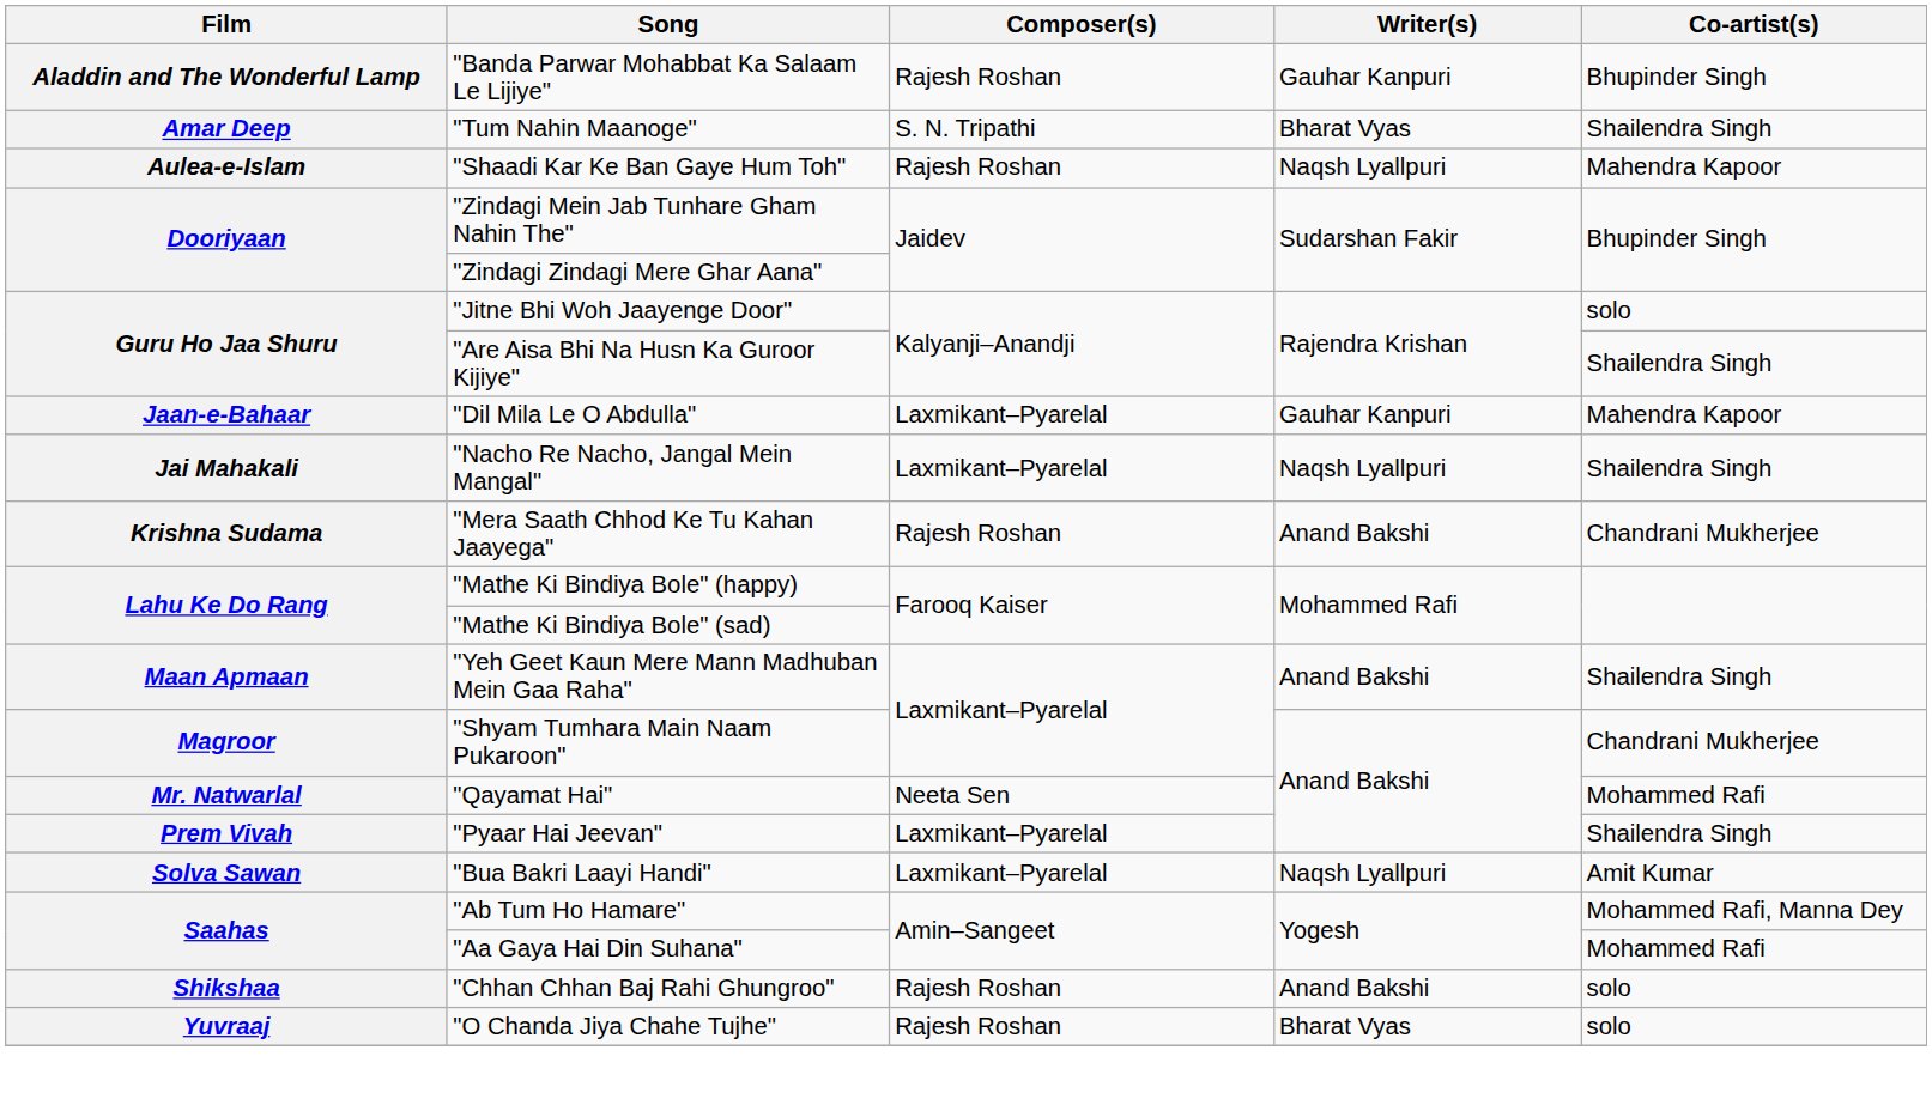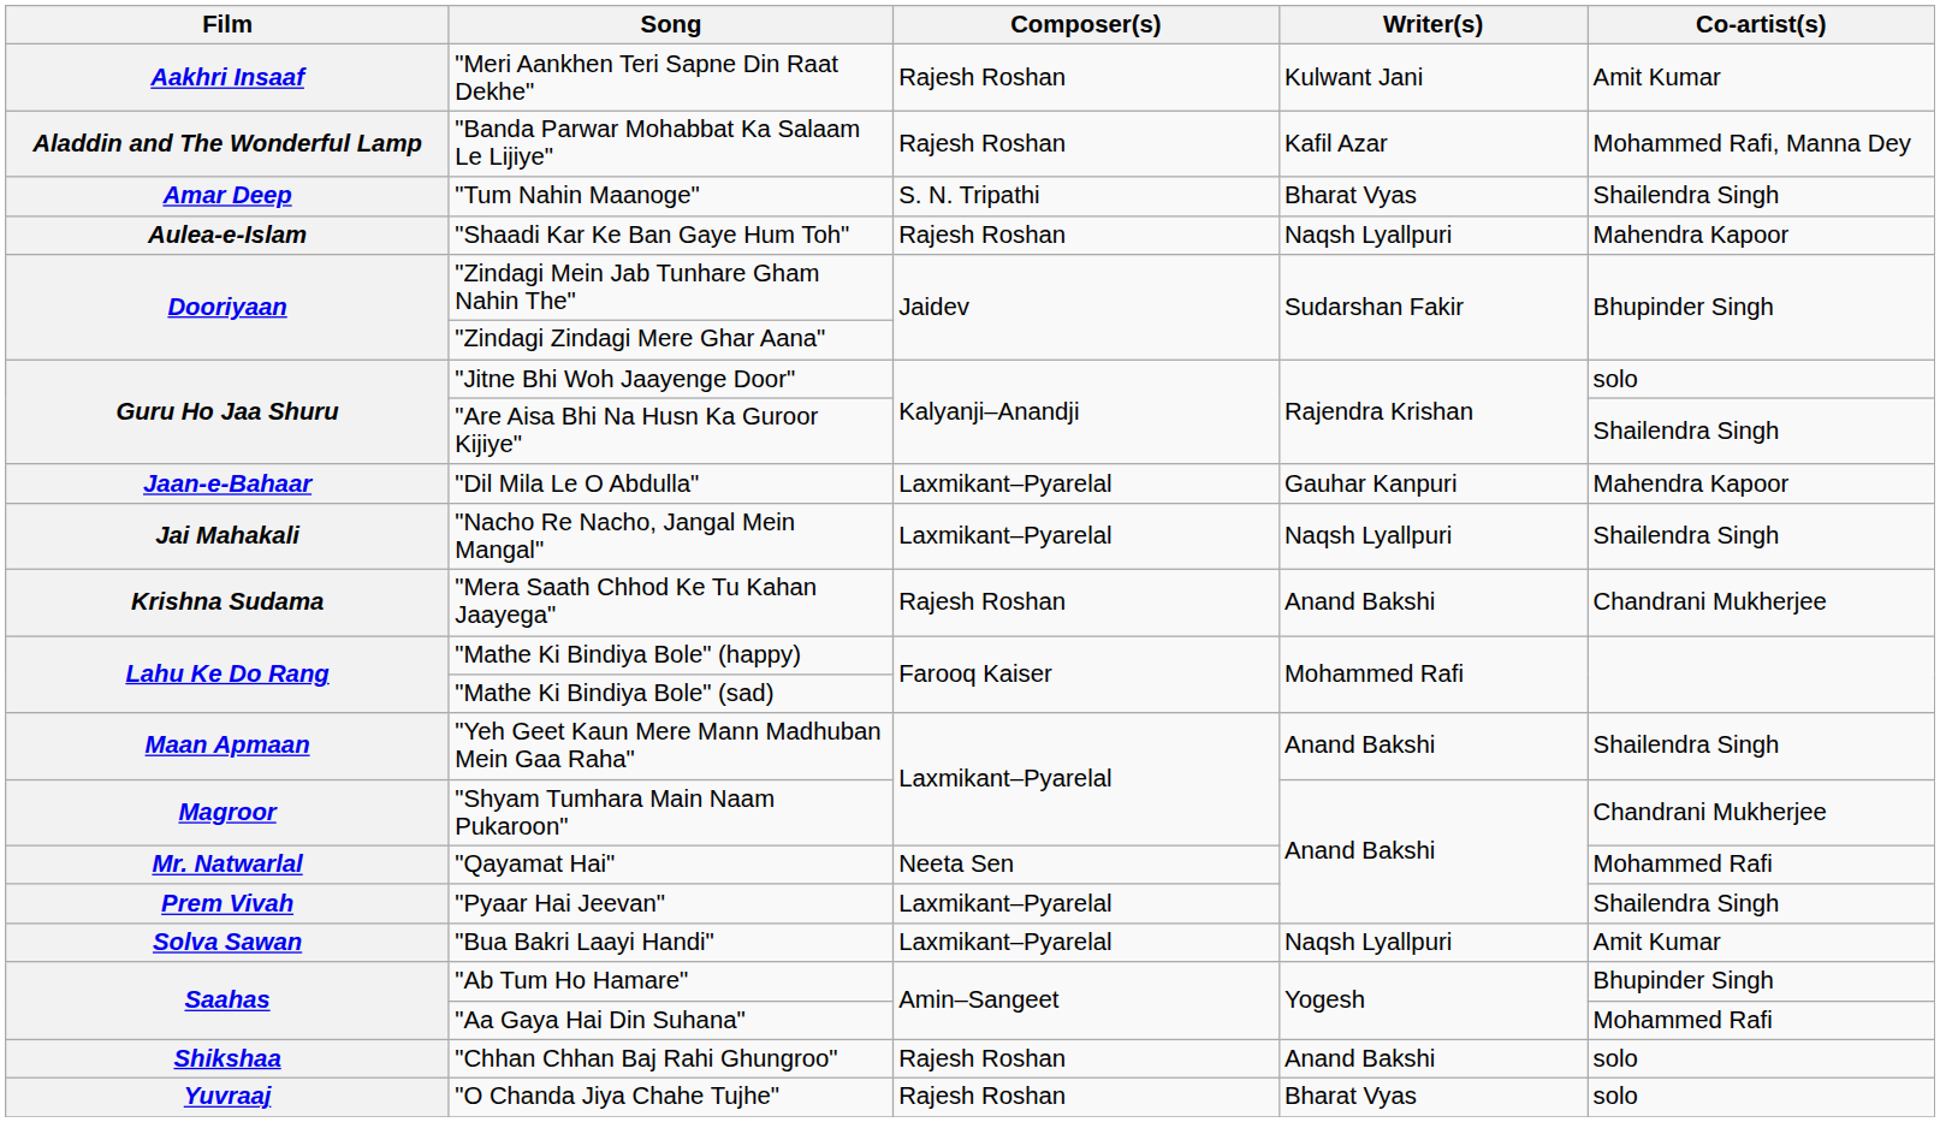+ row: Aakhri Insaaf | "Meri Aankhen Teri Sapne Din Raat Dekhe" | Rajesh Roshan | Kulwant Jani | Amit Kumar
"Banda Parwar Mohabbat Ka Salaam Le Lijiye" | Writer(s): Gauhar Kanpuri -> Kafil Azar
"Banda Parwar Mohabbat Ka Salaam Le Lijiye" | Co-artist(s): Bhupinder Singh -> Mohammed Rafi, Manna Dey
"Ab Tum Ho Hamare" | Co-artist(s): Mohammed Rafi, Manna Dey -> Bhupinder Singh
